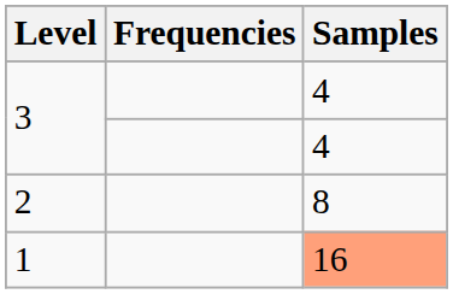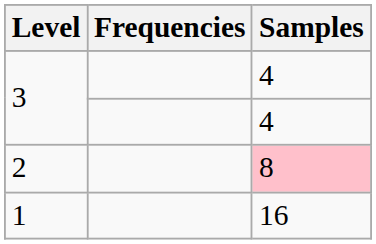2 | Samples: no background -> pink background
1 | Samples: lightsalmon background -> no background
